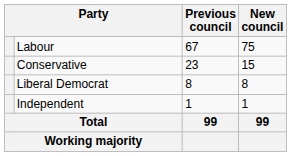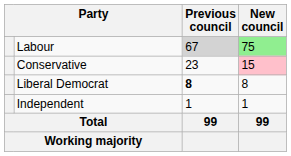Labour | Previous council: no background -> lightgrey background
Labour | New council: no background -> lightgreen background
Conservative | New council: no background -> pink background
Liberal Democrat | Previous council: normal -> bold
